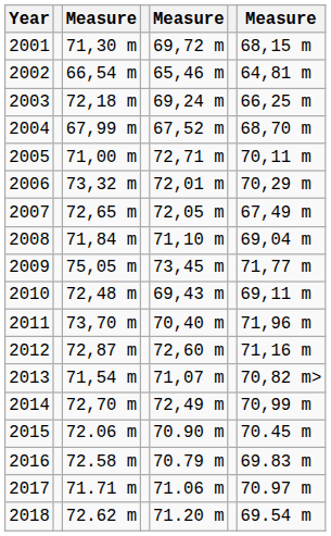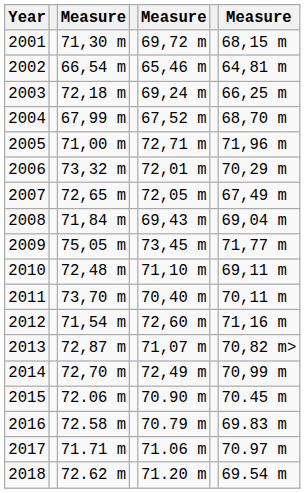2005 | column 7: 70,11 m -> 71,96 m
2008 | column 5: 71,10 m -> 69,43 m
2010 | column 5: 69,43 m -> 71,10 m
2011 | column 7: 71,96 m -> 70,11 m
2012 | column 3: 72,87 m -> 71,54 m
2013 | column 3: 71,54 m -> 72,87 m
